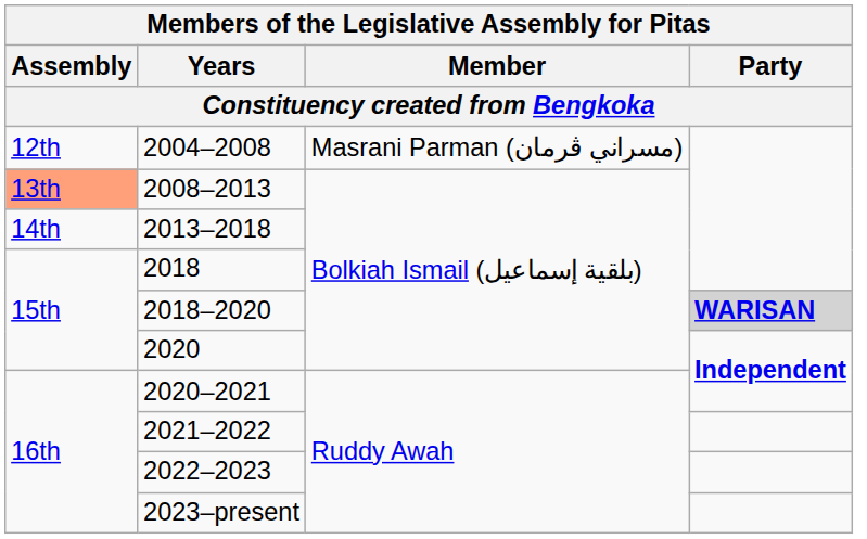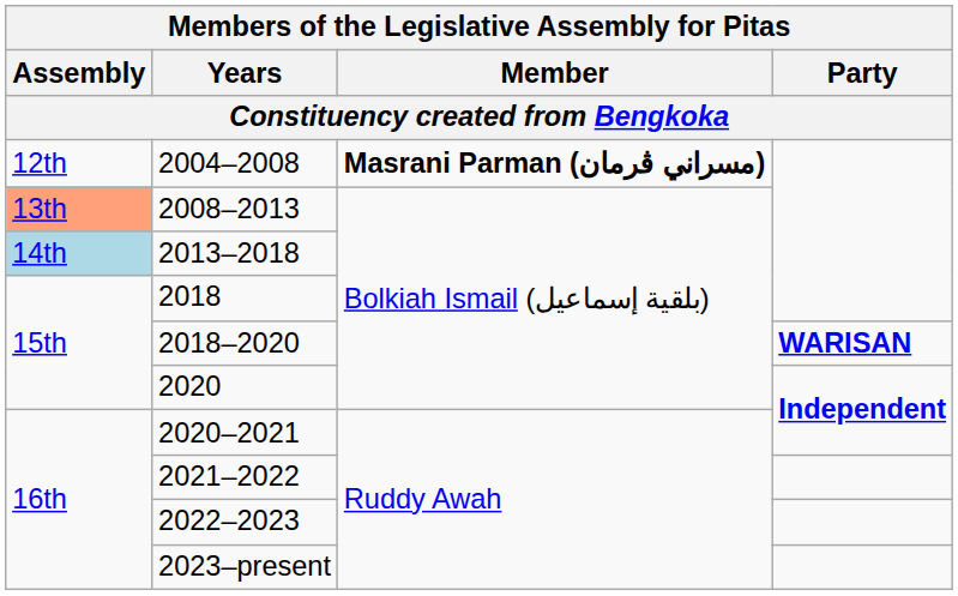2004–2008 | Member: normal -> bold
2013–2018 | Assembly: no background -> lightblue background
2018–2020 | Party: lightgrey background -> no background
